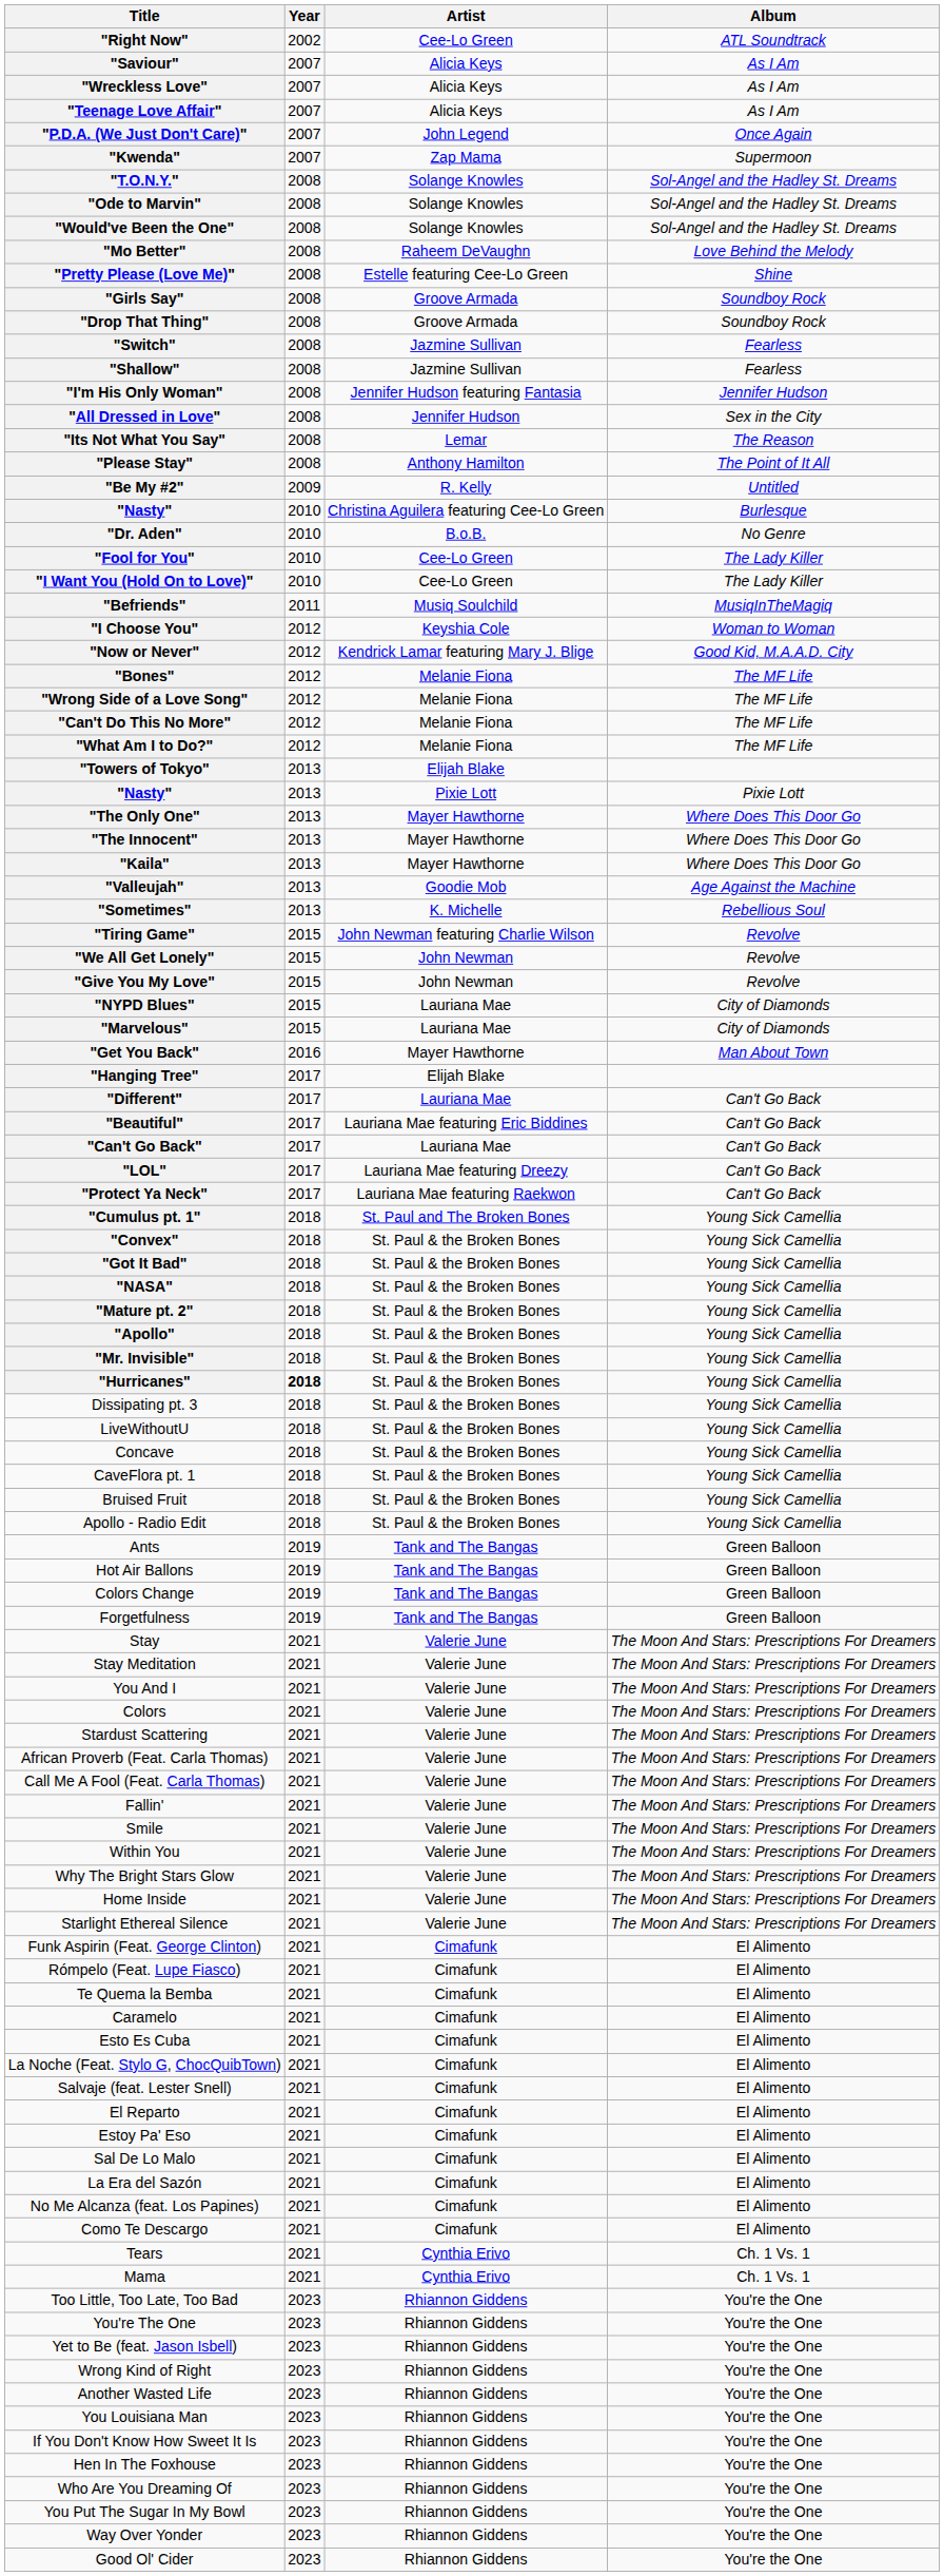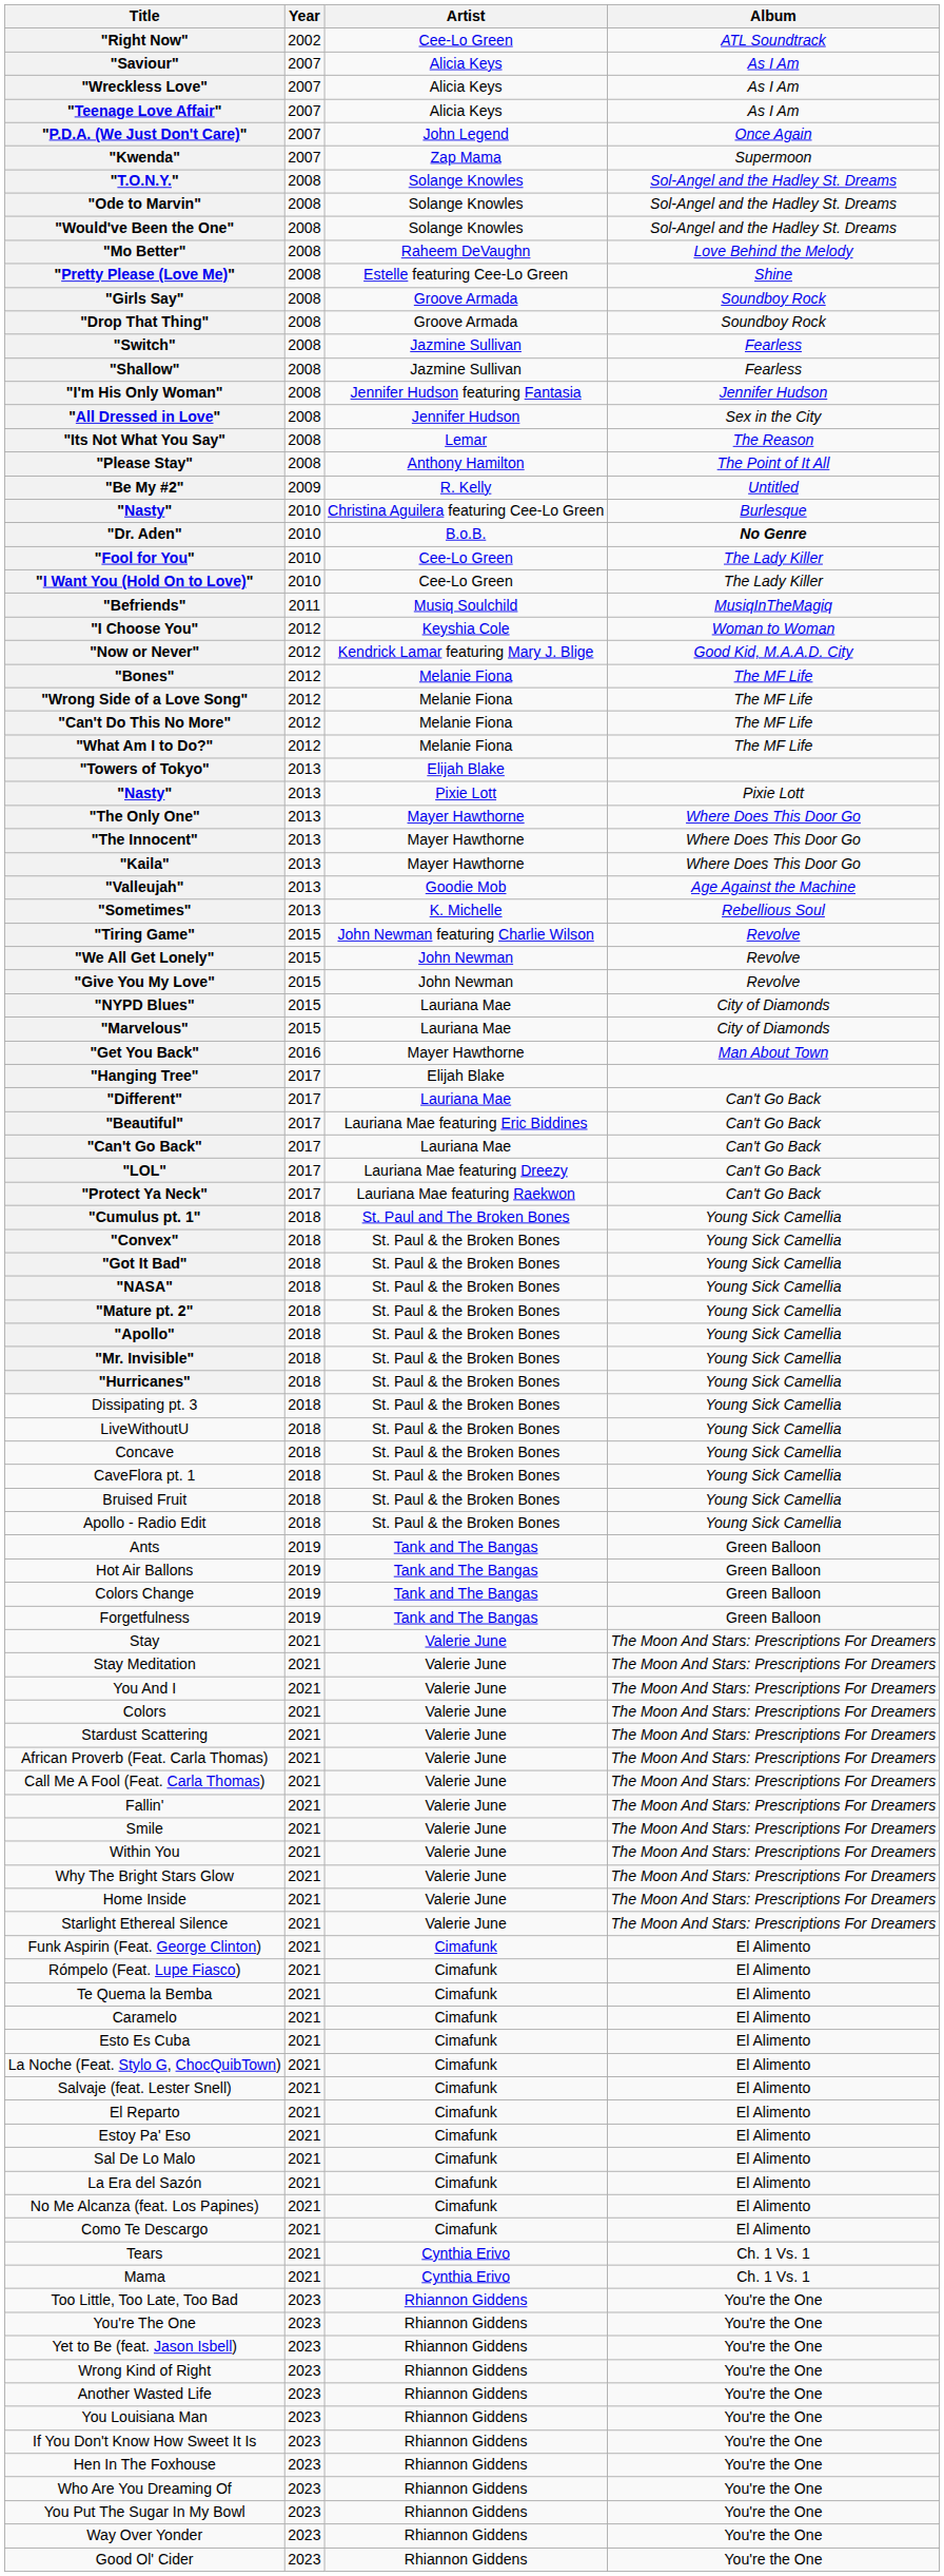"Dr. Aden" | Album: normal -> bold
"Hurricanes" | Year: bold -> normal
